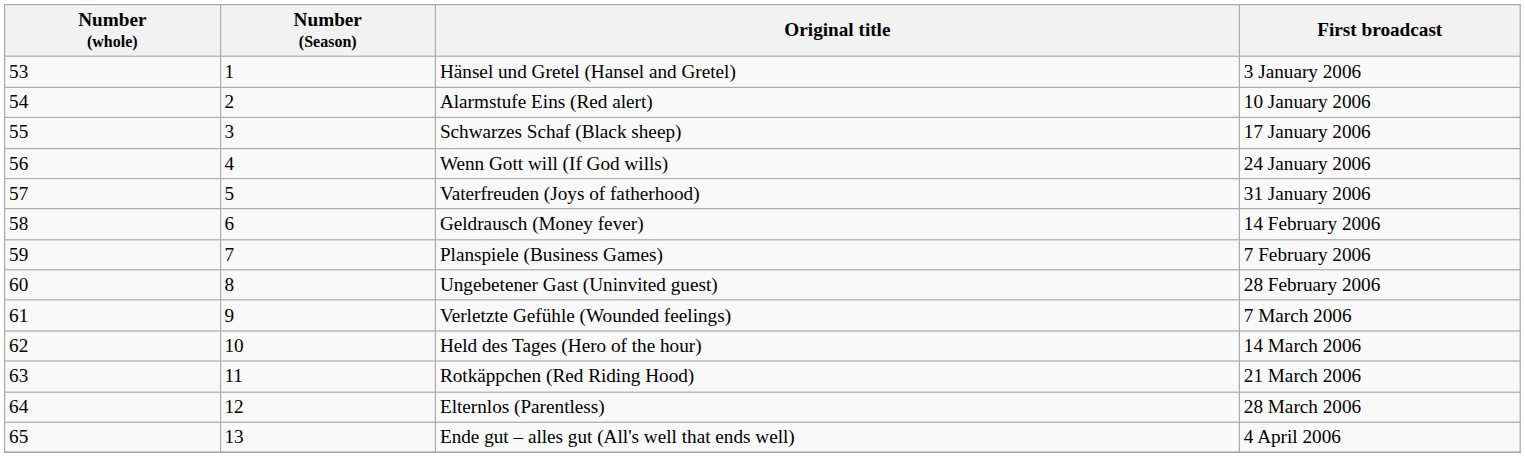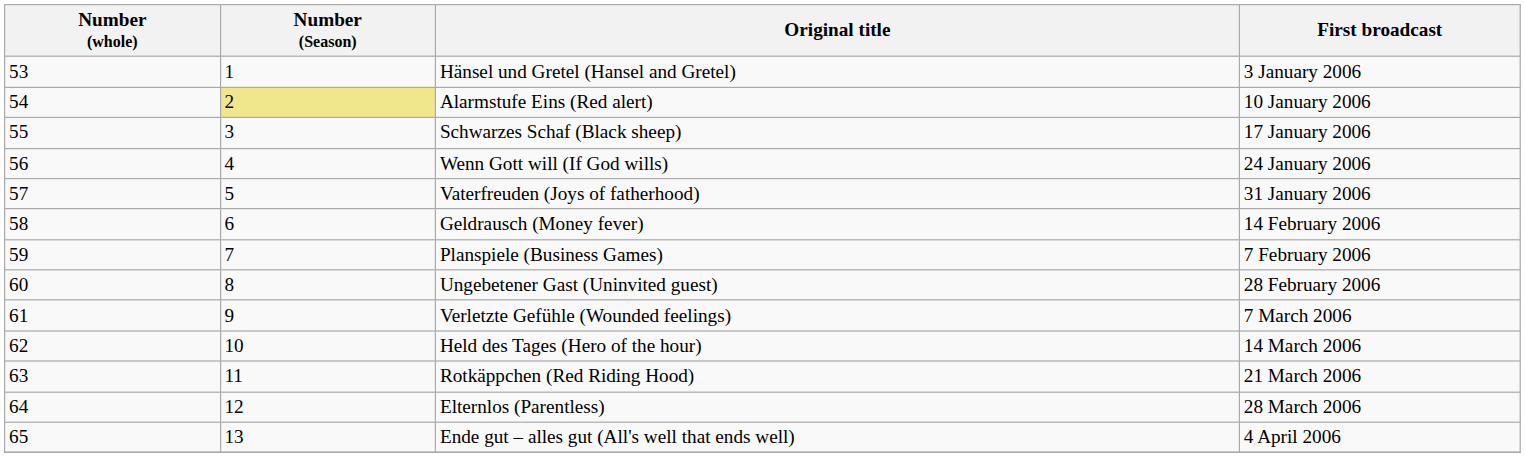Alarmstufe Eins (Red alert) | Number (Season): no background -> khaki background
